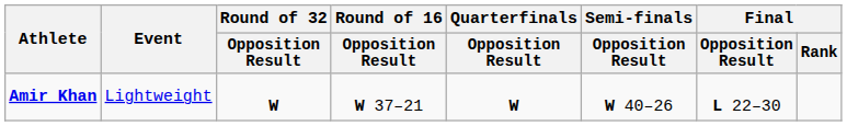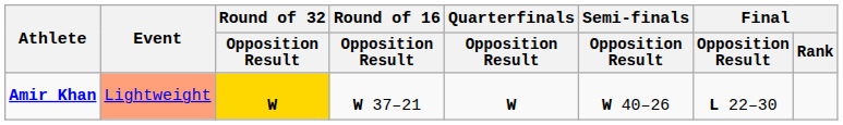Amir Khan | Event: no background -> lightsalmon background
Amir Khan | Round of 32 / Opposition Result: no background -> gold background
